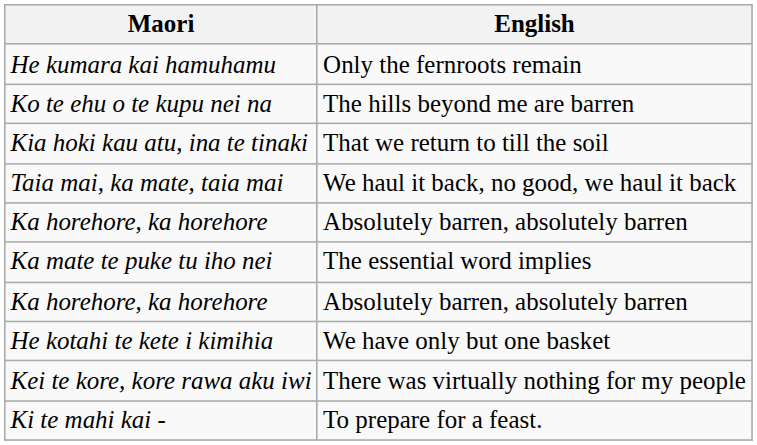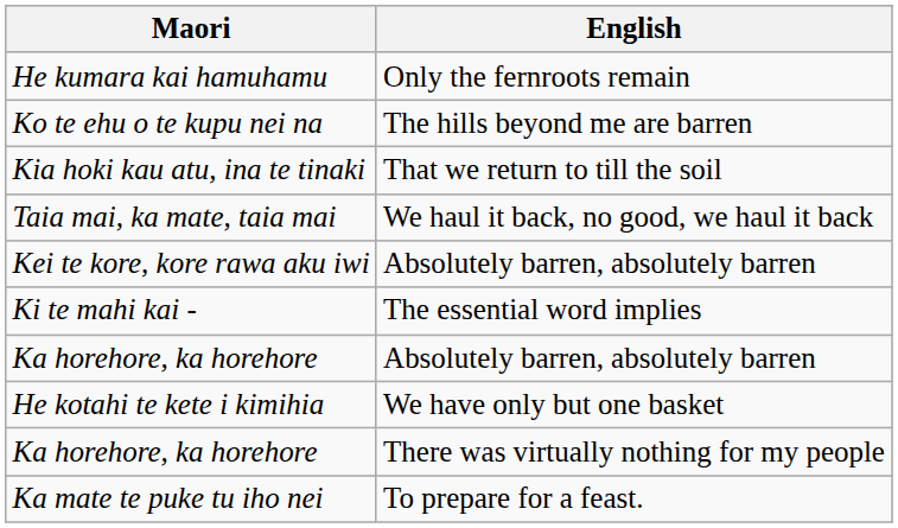row 6 | Maori: Ka horehore, ka horehore -> Kei te kore, kore rawa aku iwi
row 7 | Maori: Ka mate te puke tu iho nei -> Ki te mahi kai -
row 10 | Maori: Kei te kore, kore rawa aku iwi -> Ka horehore, ka horehore
row 11 | Maori: Ki te mahi kai - -> Ka mate te puke tu iho nei
